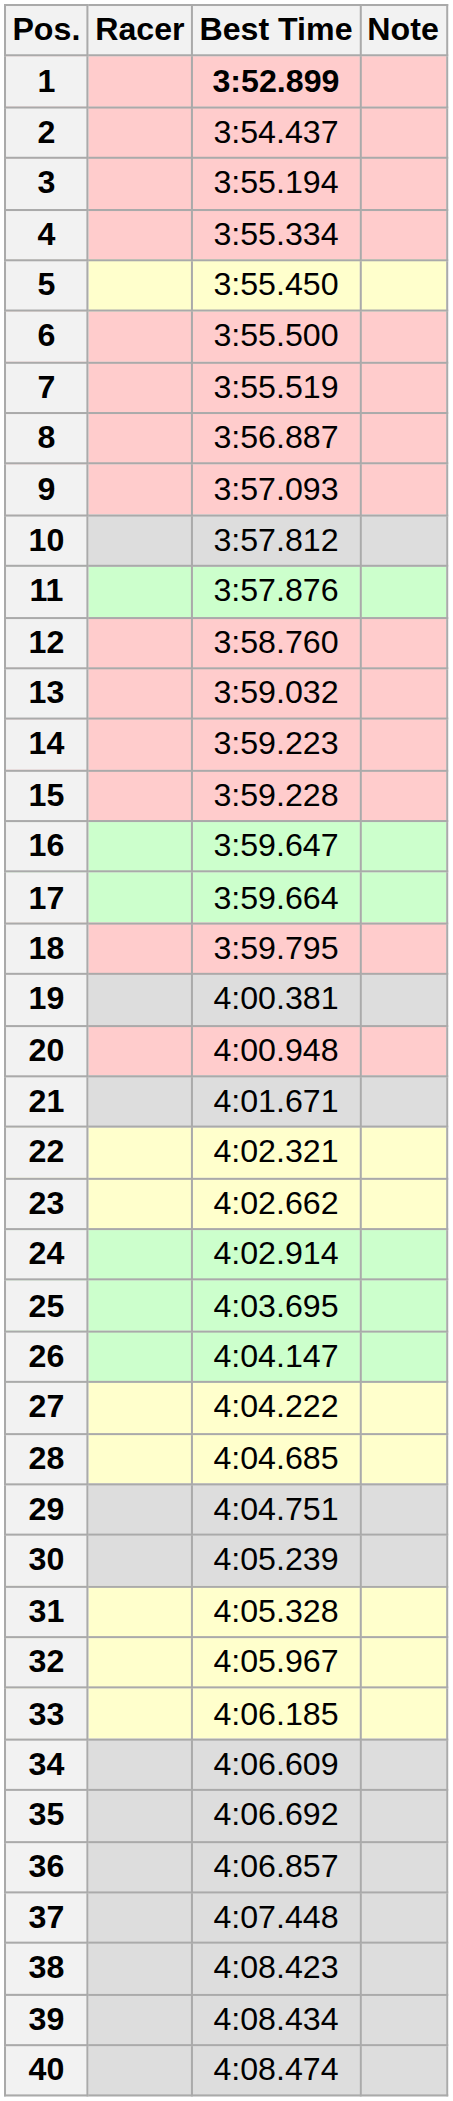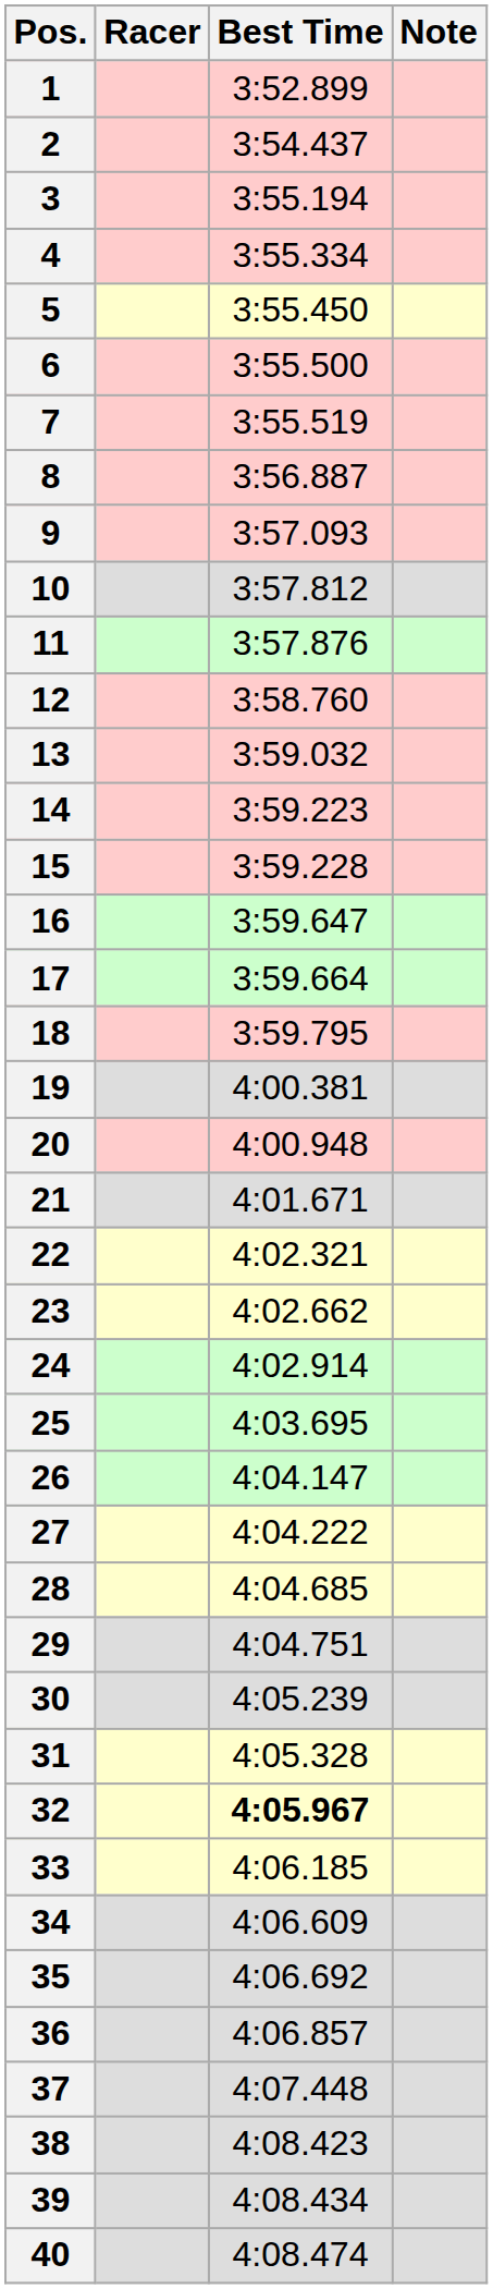1 | Best Time: bold -> normal
32 | Best Time: normal -> bold
